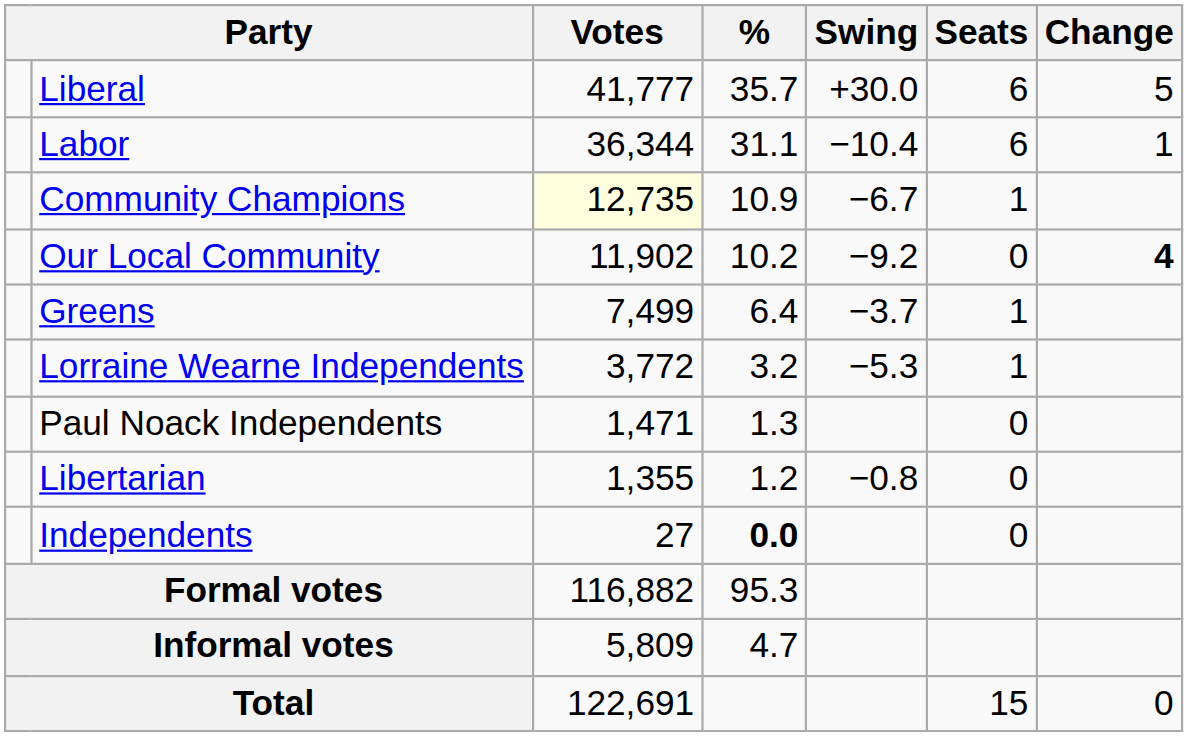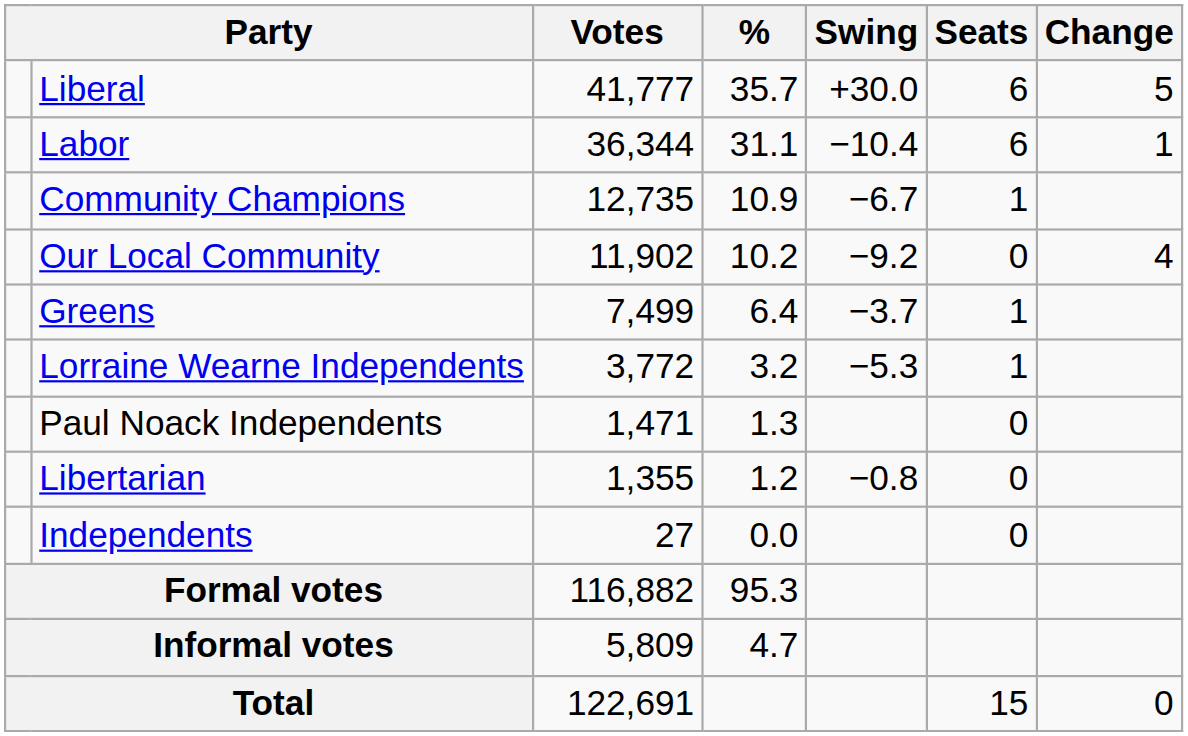Community Champions | Votes: lightyellow background -> no background
Our Local Community | Change: bold -> normal
Independents | %: bold -> normal
